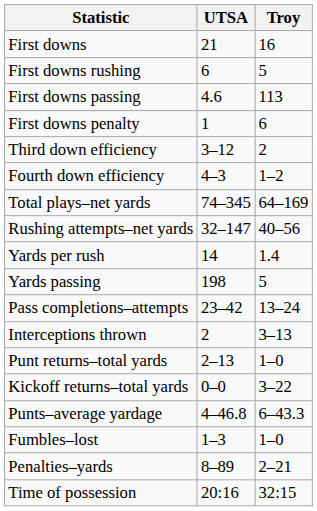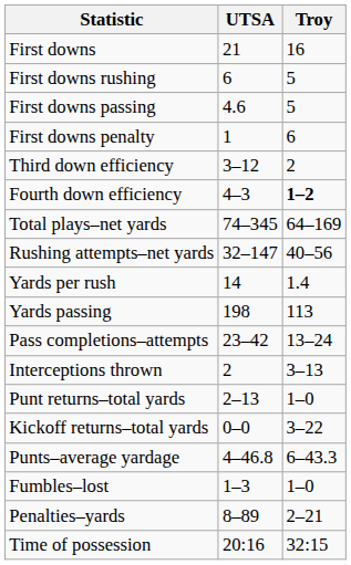First downs passing | Troy: 113 -> 5
Fourth down efficiency | Troy: normal -> bold
Yards passing | Troy: 5 -> 113
